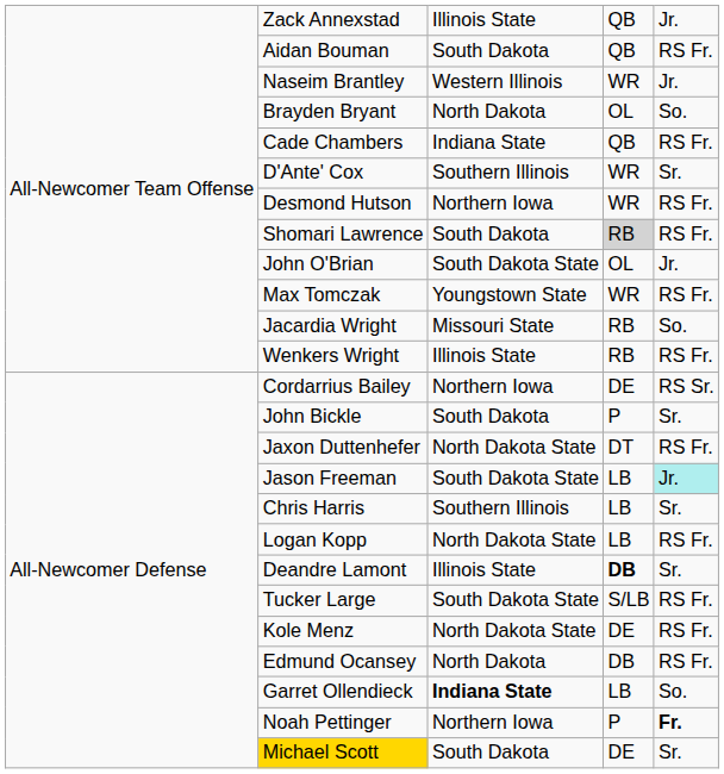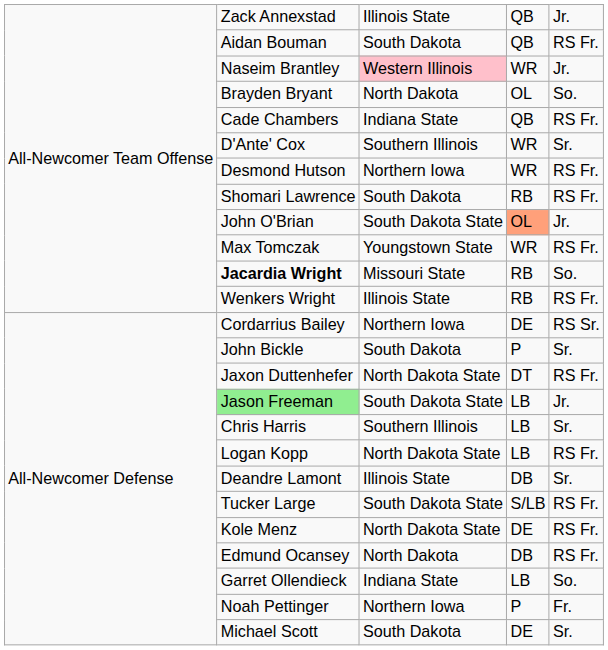row 3 | column 3: no background -> pink background
row 8 | column 4: lightgrey background -> no background
row 9 | column 4: no background -> lightsalmon background
row 11 | column 2: normal -> bold
row 16 | column 2: no background -> lightgreen background
row 16 | column 5: paleturquoise background -> no background
row 19 | column 4: bold -> normal
row 23 | column 3: bold -> normal
row 24 | column 5: bold -> normal
row 25 | column 2: gold background -> no background
